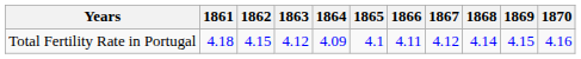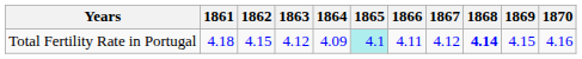row 2 | 1865: no background -> paleturquoise background
row 2 | 1868: normal -> bold
